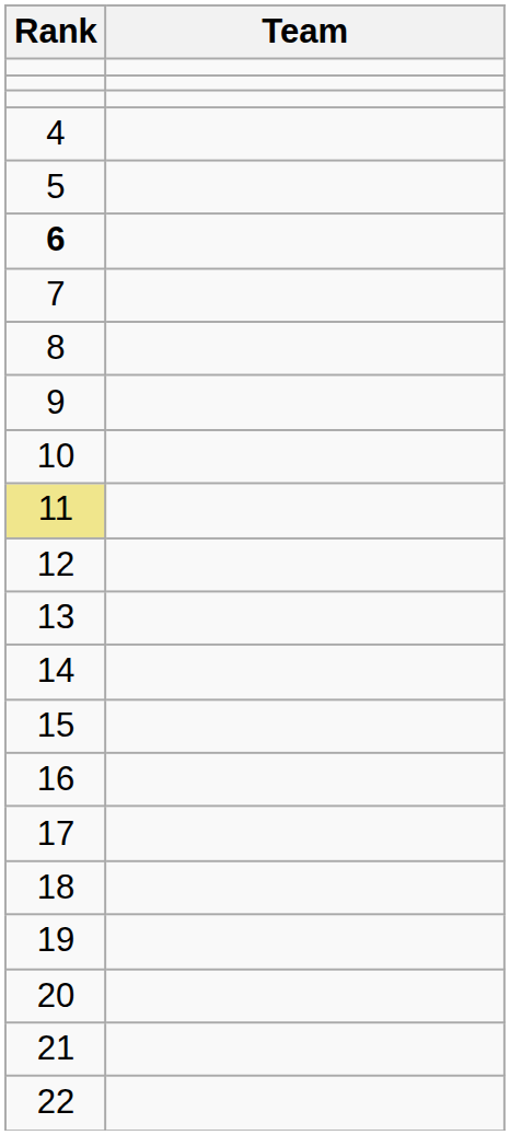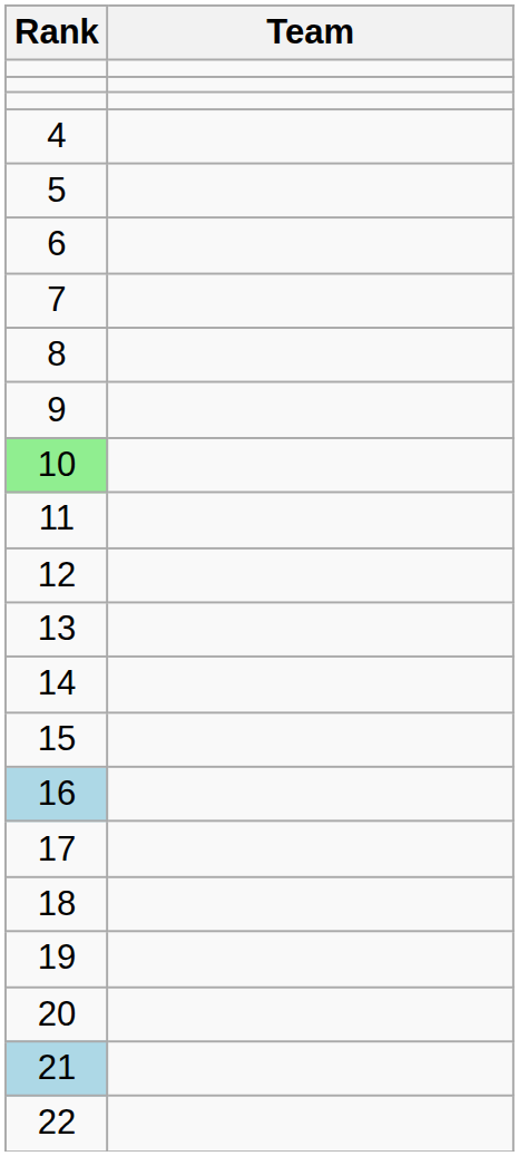row 7 | Rank: bold -> normal
row 11 | Rank: no background -> lightgreen background
row 12 | Rank: khaki background -> no background
row 17 | Rank: no background -> lightblue background
row 22 | Rank: no background -> lightblue background
